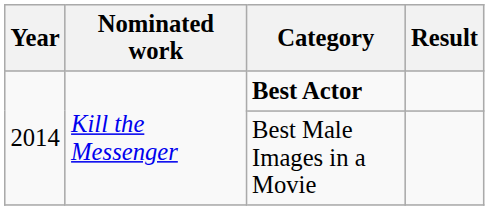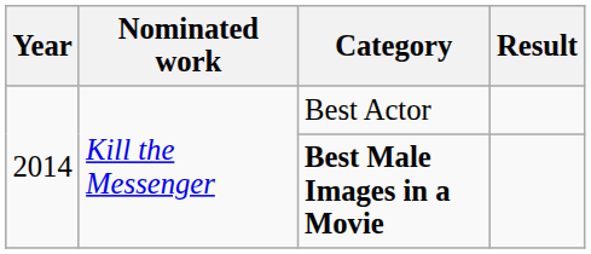Best Actor | Category: bold -> normal
Best Male Images in a Movie | Category: normal -> bold
